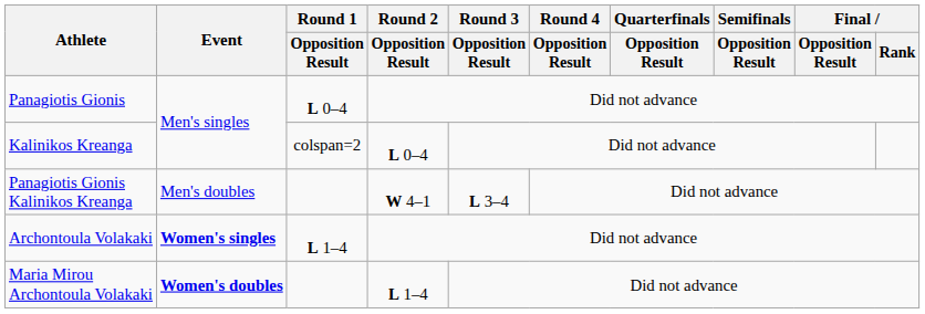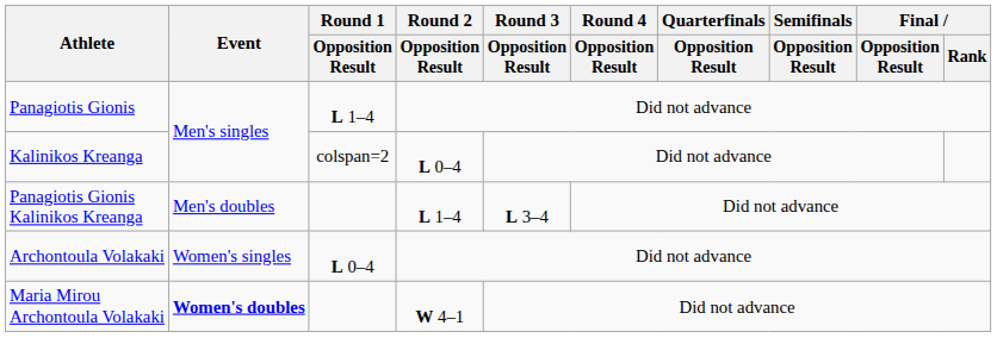Panagiotis Gionis | Round 1 / Opposition Result: L 0–4 -> L 1–4
Panagiotis Gionis Kalinikos Kreanga | Round 2 / Opposition Result: W 4–1 -> L 1–4
Archontoula Volakaki | Event: bold -> normal
Archontoula Volakaki | Round 1 / Opposition Result: L 1–4 -> L 0–4
Maria Mirou Archontoula Volakaki | Round 2 / Opposition Result: L 1–4 -> W 4–1
